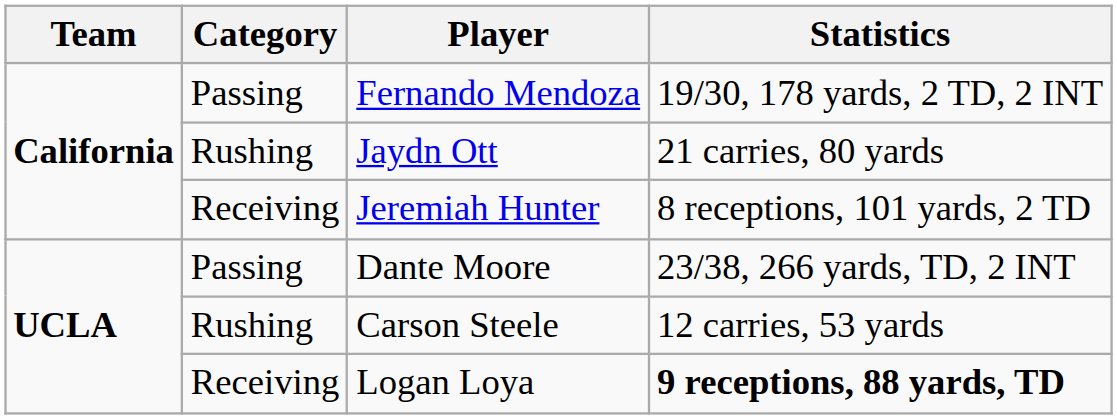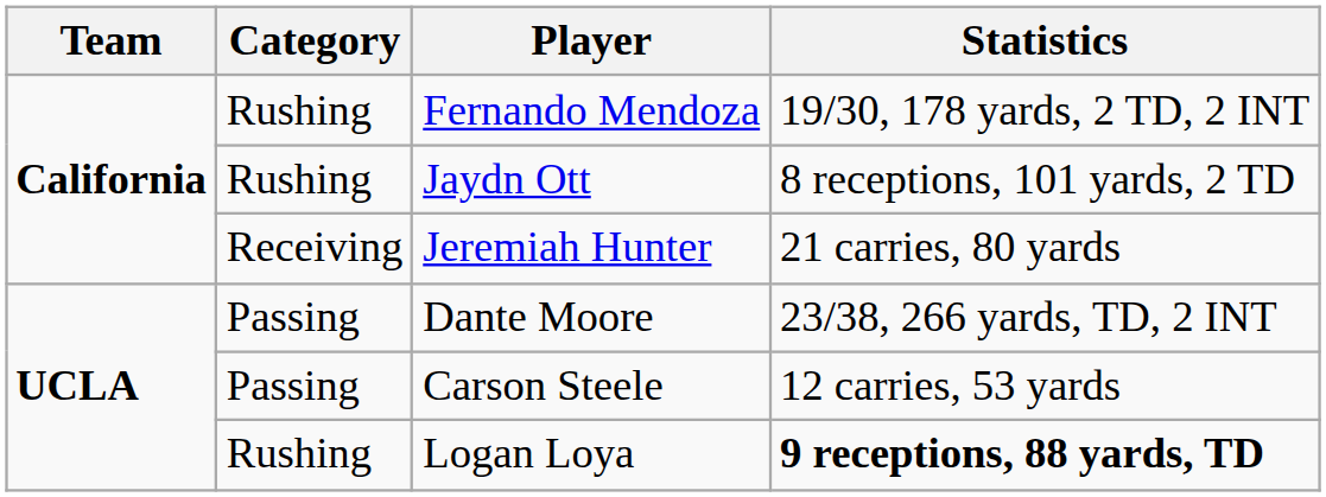Fernando Mendoza | Category: Passing -> Rushing
Jaydn Ott | Statistics: 21 carries, 80 yards -> 8 receptions, 101 yards, 2 TD
Jeremiah Hunter | Statistics: 8 receptions, 101 yards, 2 TD -> 21 carries, 80 yards
Carson Steele | Category: Rushing -> Passing
Logan Loya | Category: Receiving -> Rushing
